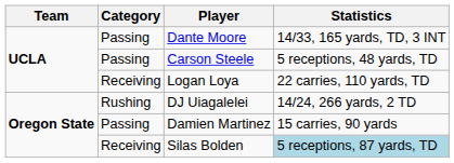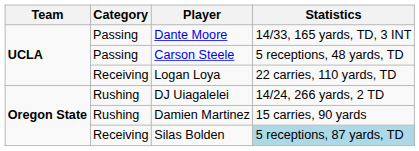Damien Martinez | Category: Passing -> Rushing
